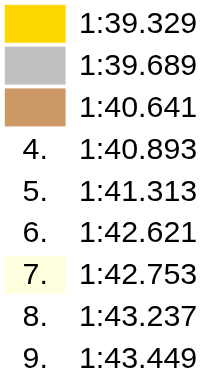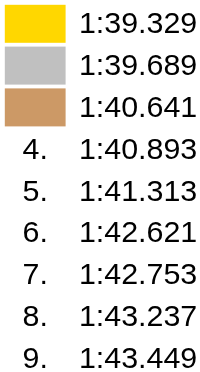1:42.753 | column 1: lightyellow background -> no background
